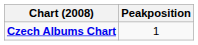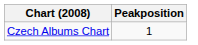Czech Albums Chart | Chart (2008): bold -> normal
